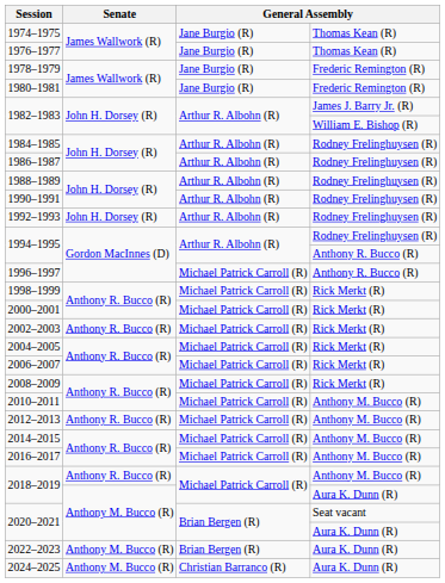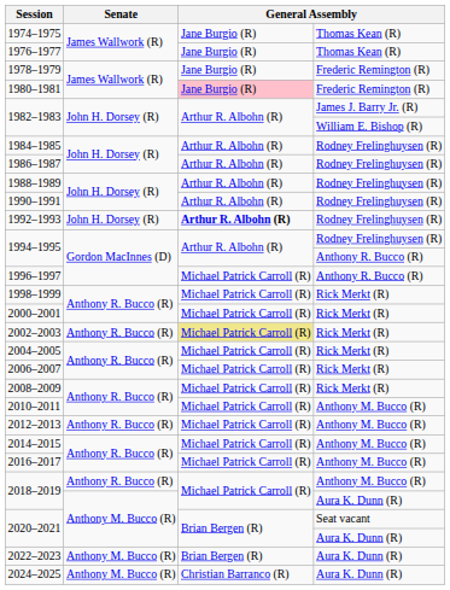1980–1981 | column 3: no background -> pink background
1992–1993 | column 3: normal -> bold
2002–2003 | column 3: no background -> khaki background
